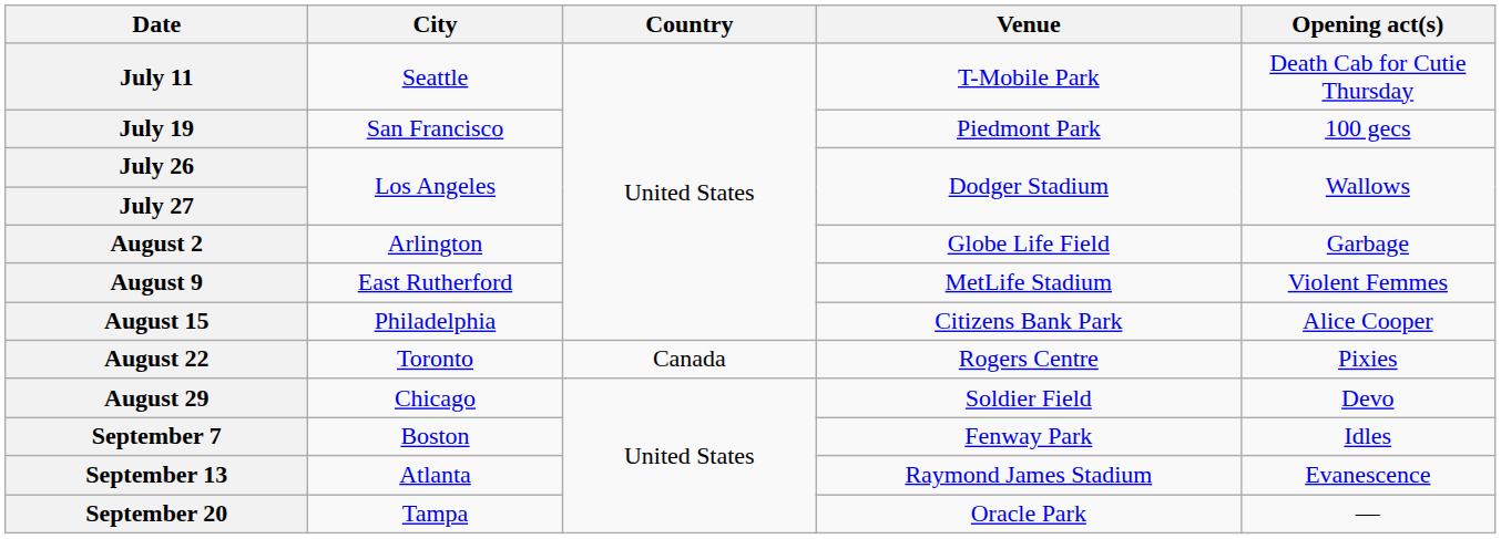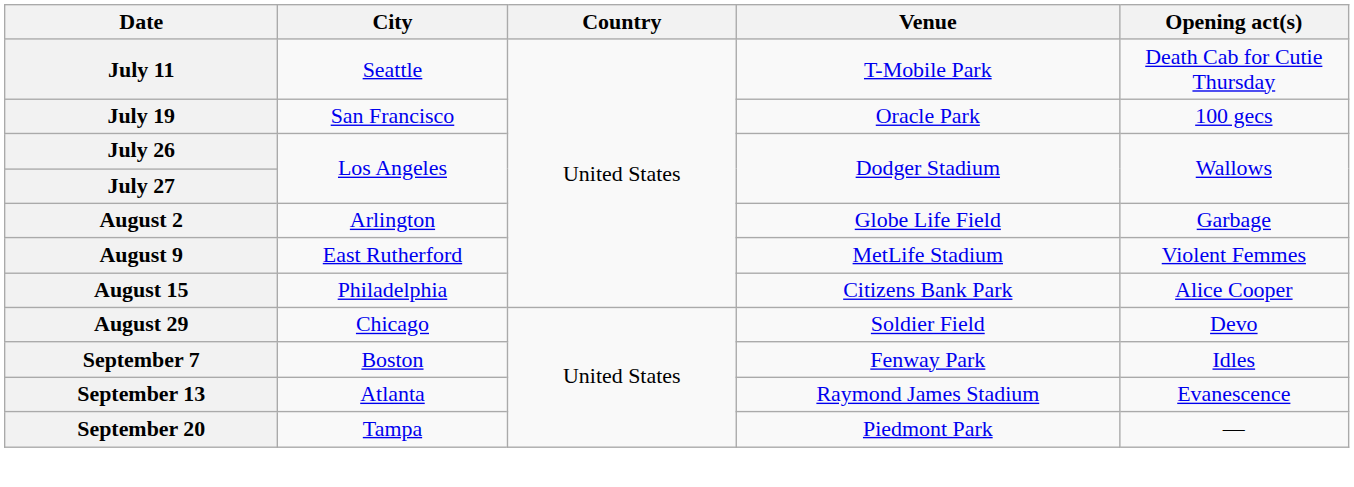July 19 | Venue: Piedmont Park -> Oracle Park
- row: August 22 | Toronto | Canada | Rogers Centre | Pixies
September 20 | Venue: Oracle Park -> Piedmont Park
